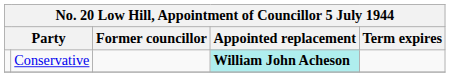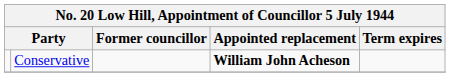Conservative | Appointed replacement: paleturquoise background -> no background
